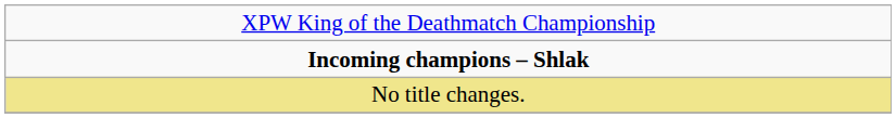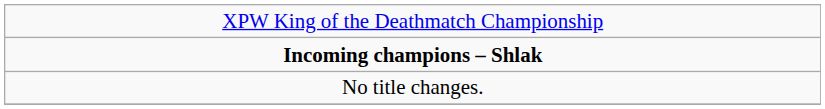No title changes. | column 1: khaki background -> no background
